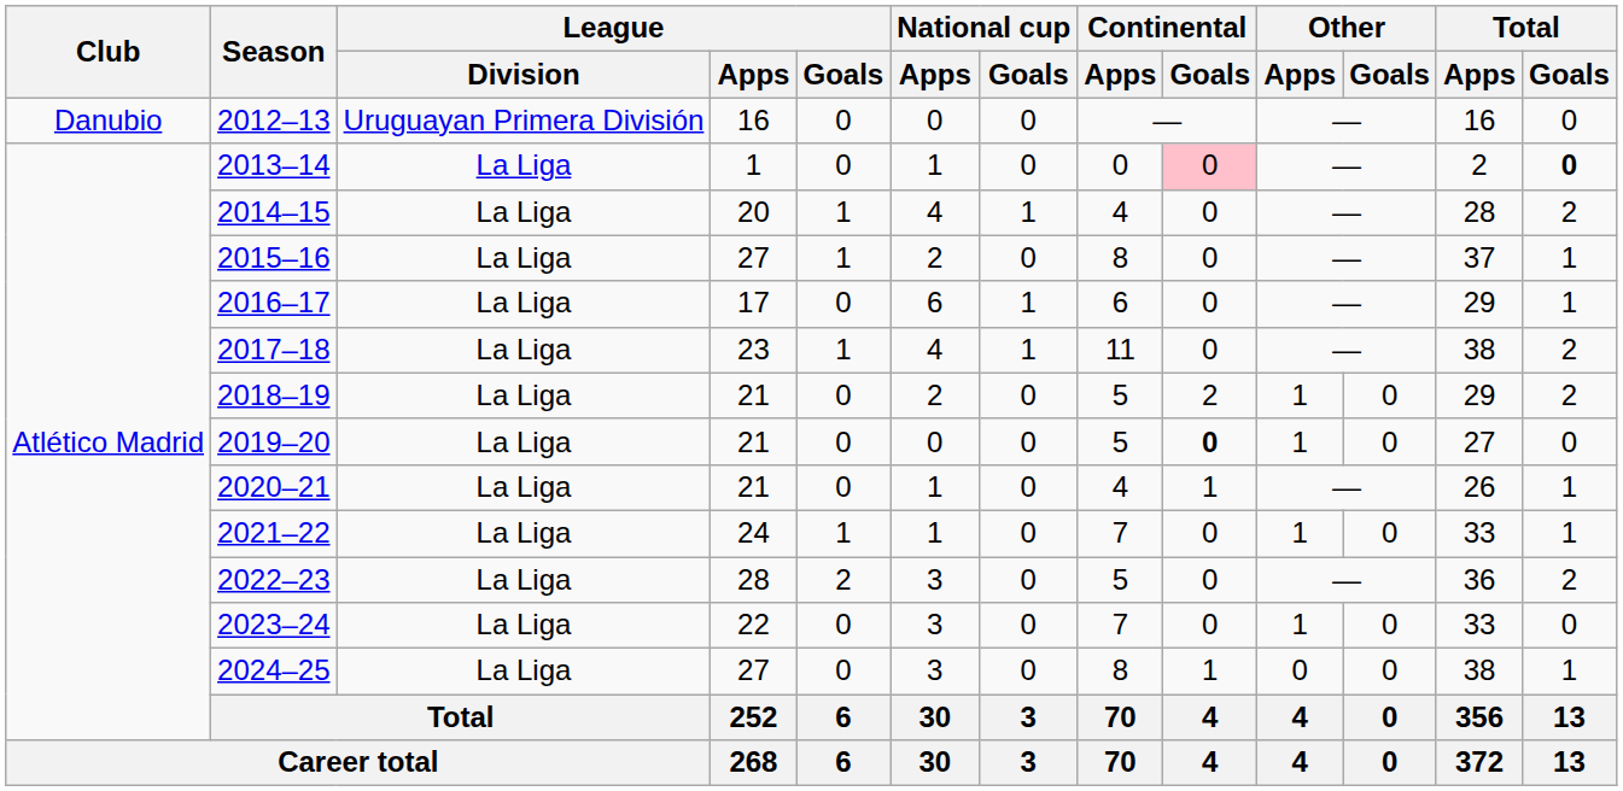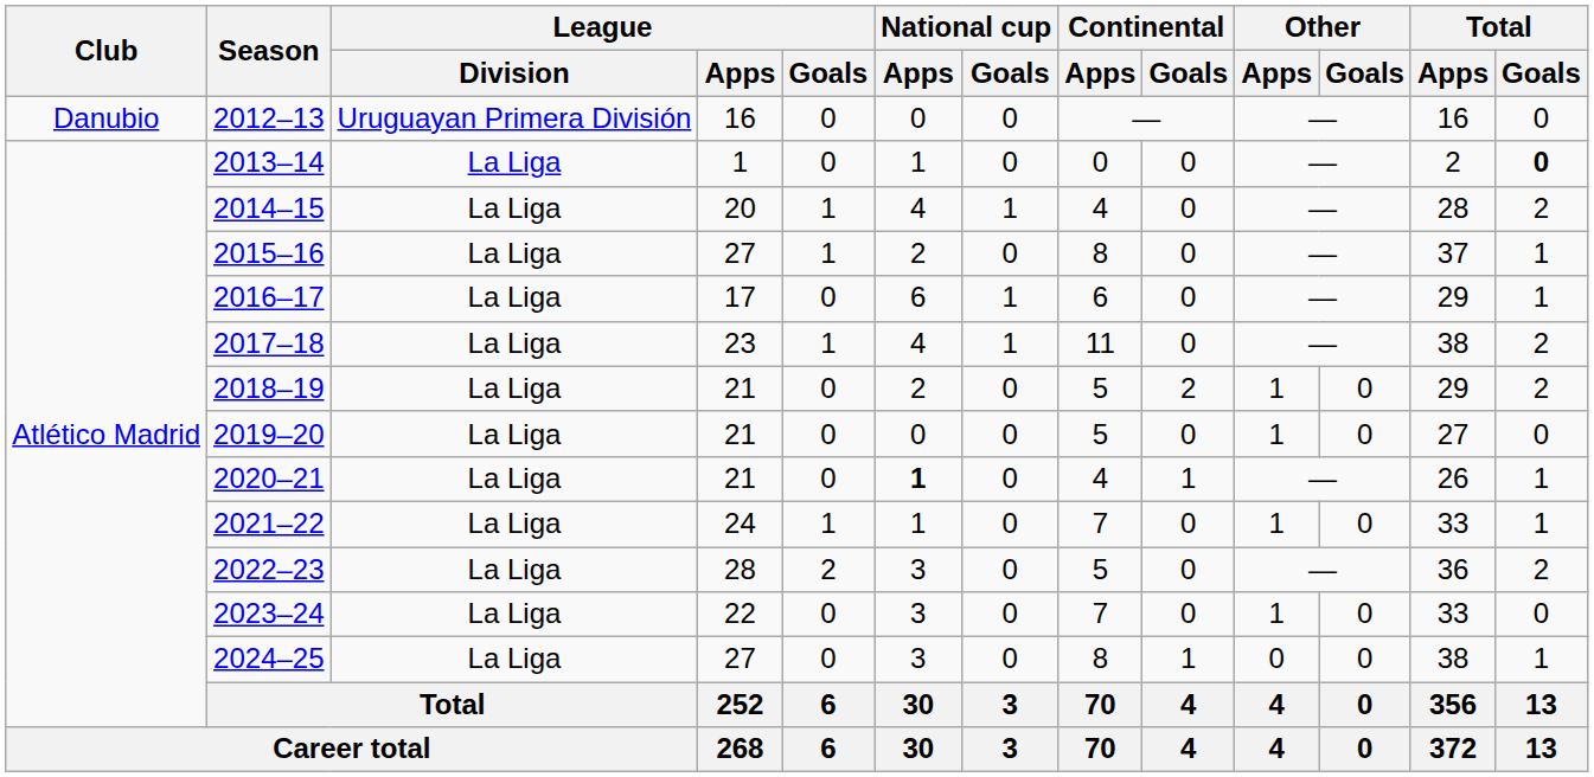2013–14 | Continental / Goals: pink background -> no background
2019–20 | Continental / Goals: bold -> normal
2020–21 | National cup / Apps: normal -> bold
